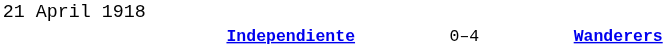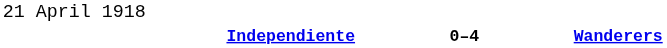Independiente | column 2: normal -> bold
